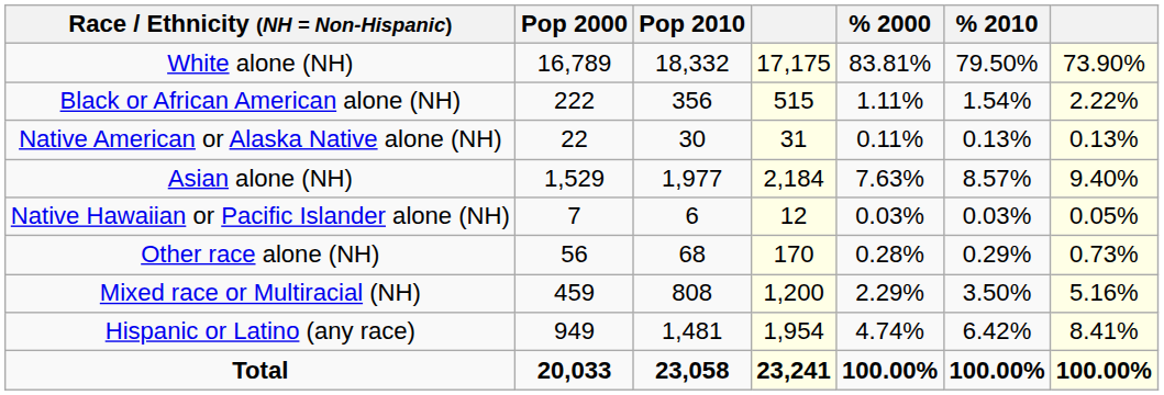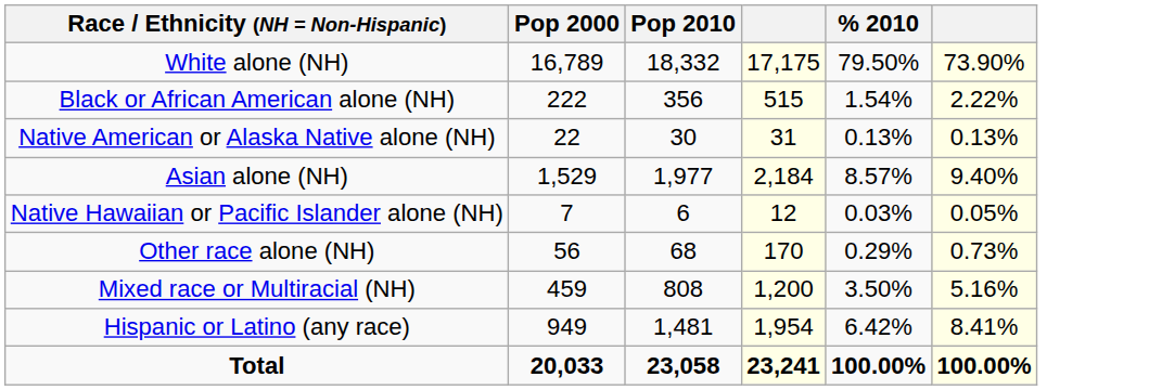- column: % 2000 | 83.81% | 1.11% | 0.11% | 7.63% | 0.03% | 0.28% | 2.29% | 4.74% | 100.00%
